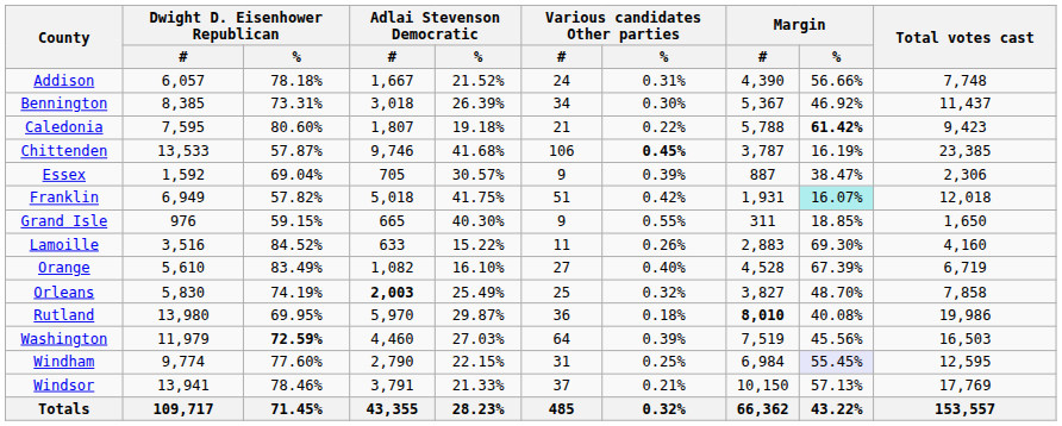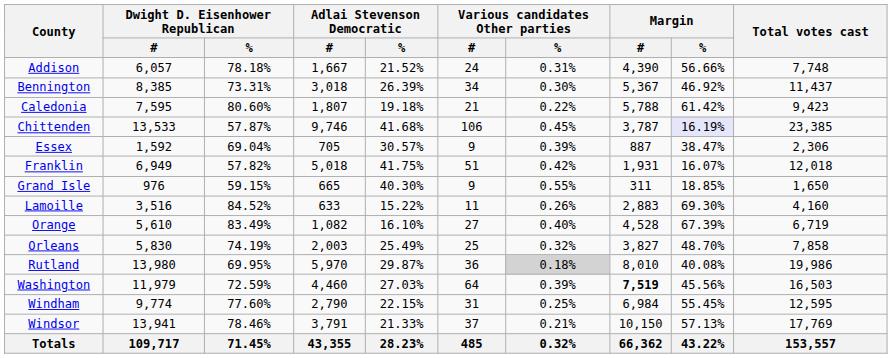Caledonia | Margin / %: bold -> normal
Chittenden | Various candidates Other parties / %: bold -> normal
Chittenden | Margin / %: no background -> lavender background
Franklin | Margin / %: paleturquoise background -> no background
Orleans | Adlai Stevenson Democratic / #: bold -> normal
Rutland | Various candidates Other parties / %: no background -> lightgrey background
Rutland | Margin / #: bold -> normal
Washington | Dwight D. Eisenhower Republican / %: bold -> normal
Washington | Margin / #: normal -> bold
Windham | Margin / %: lavender background -> no background
